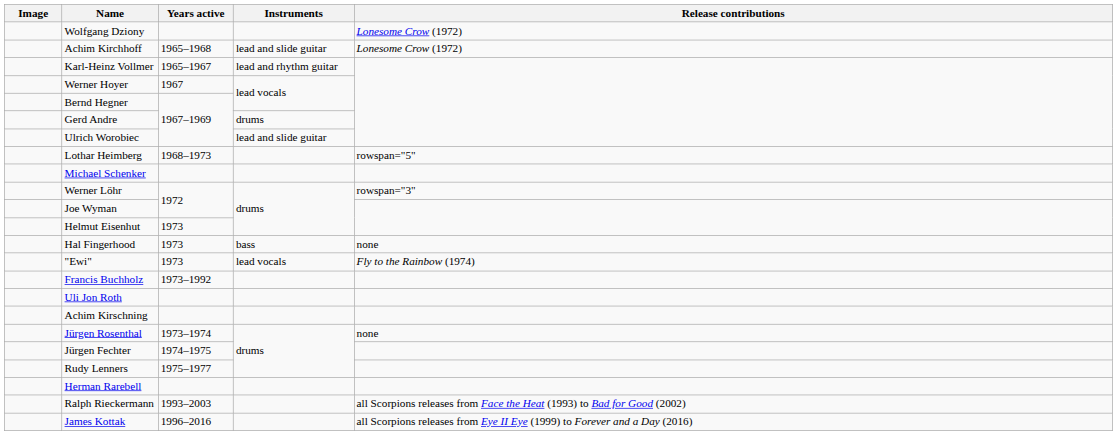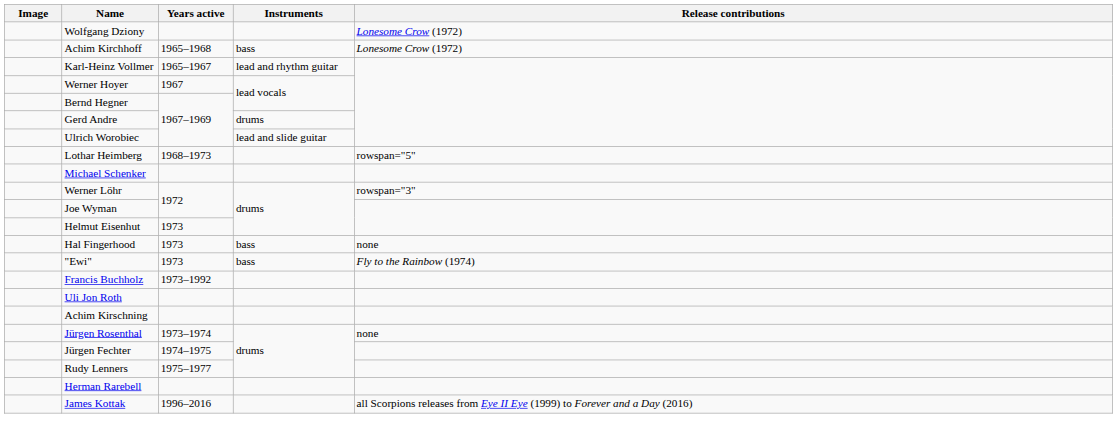Achim Kirchhoff | Instruments: lead and slide guitar -> bass
"Ewi" | Instruments: lead vocals -> bass
- row: Ralph Rieckermann | 1993–2003 | all Scorpions releases from Face the Heat (1993) to Bad for Good (2002)
